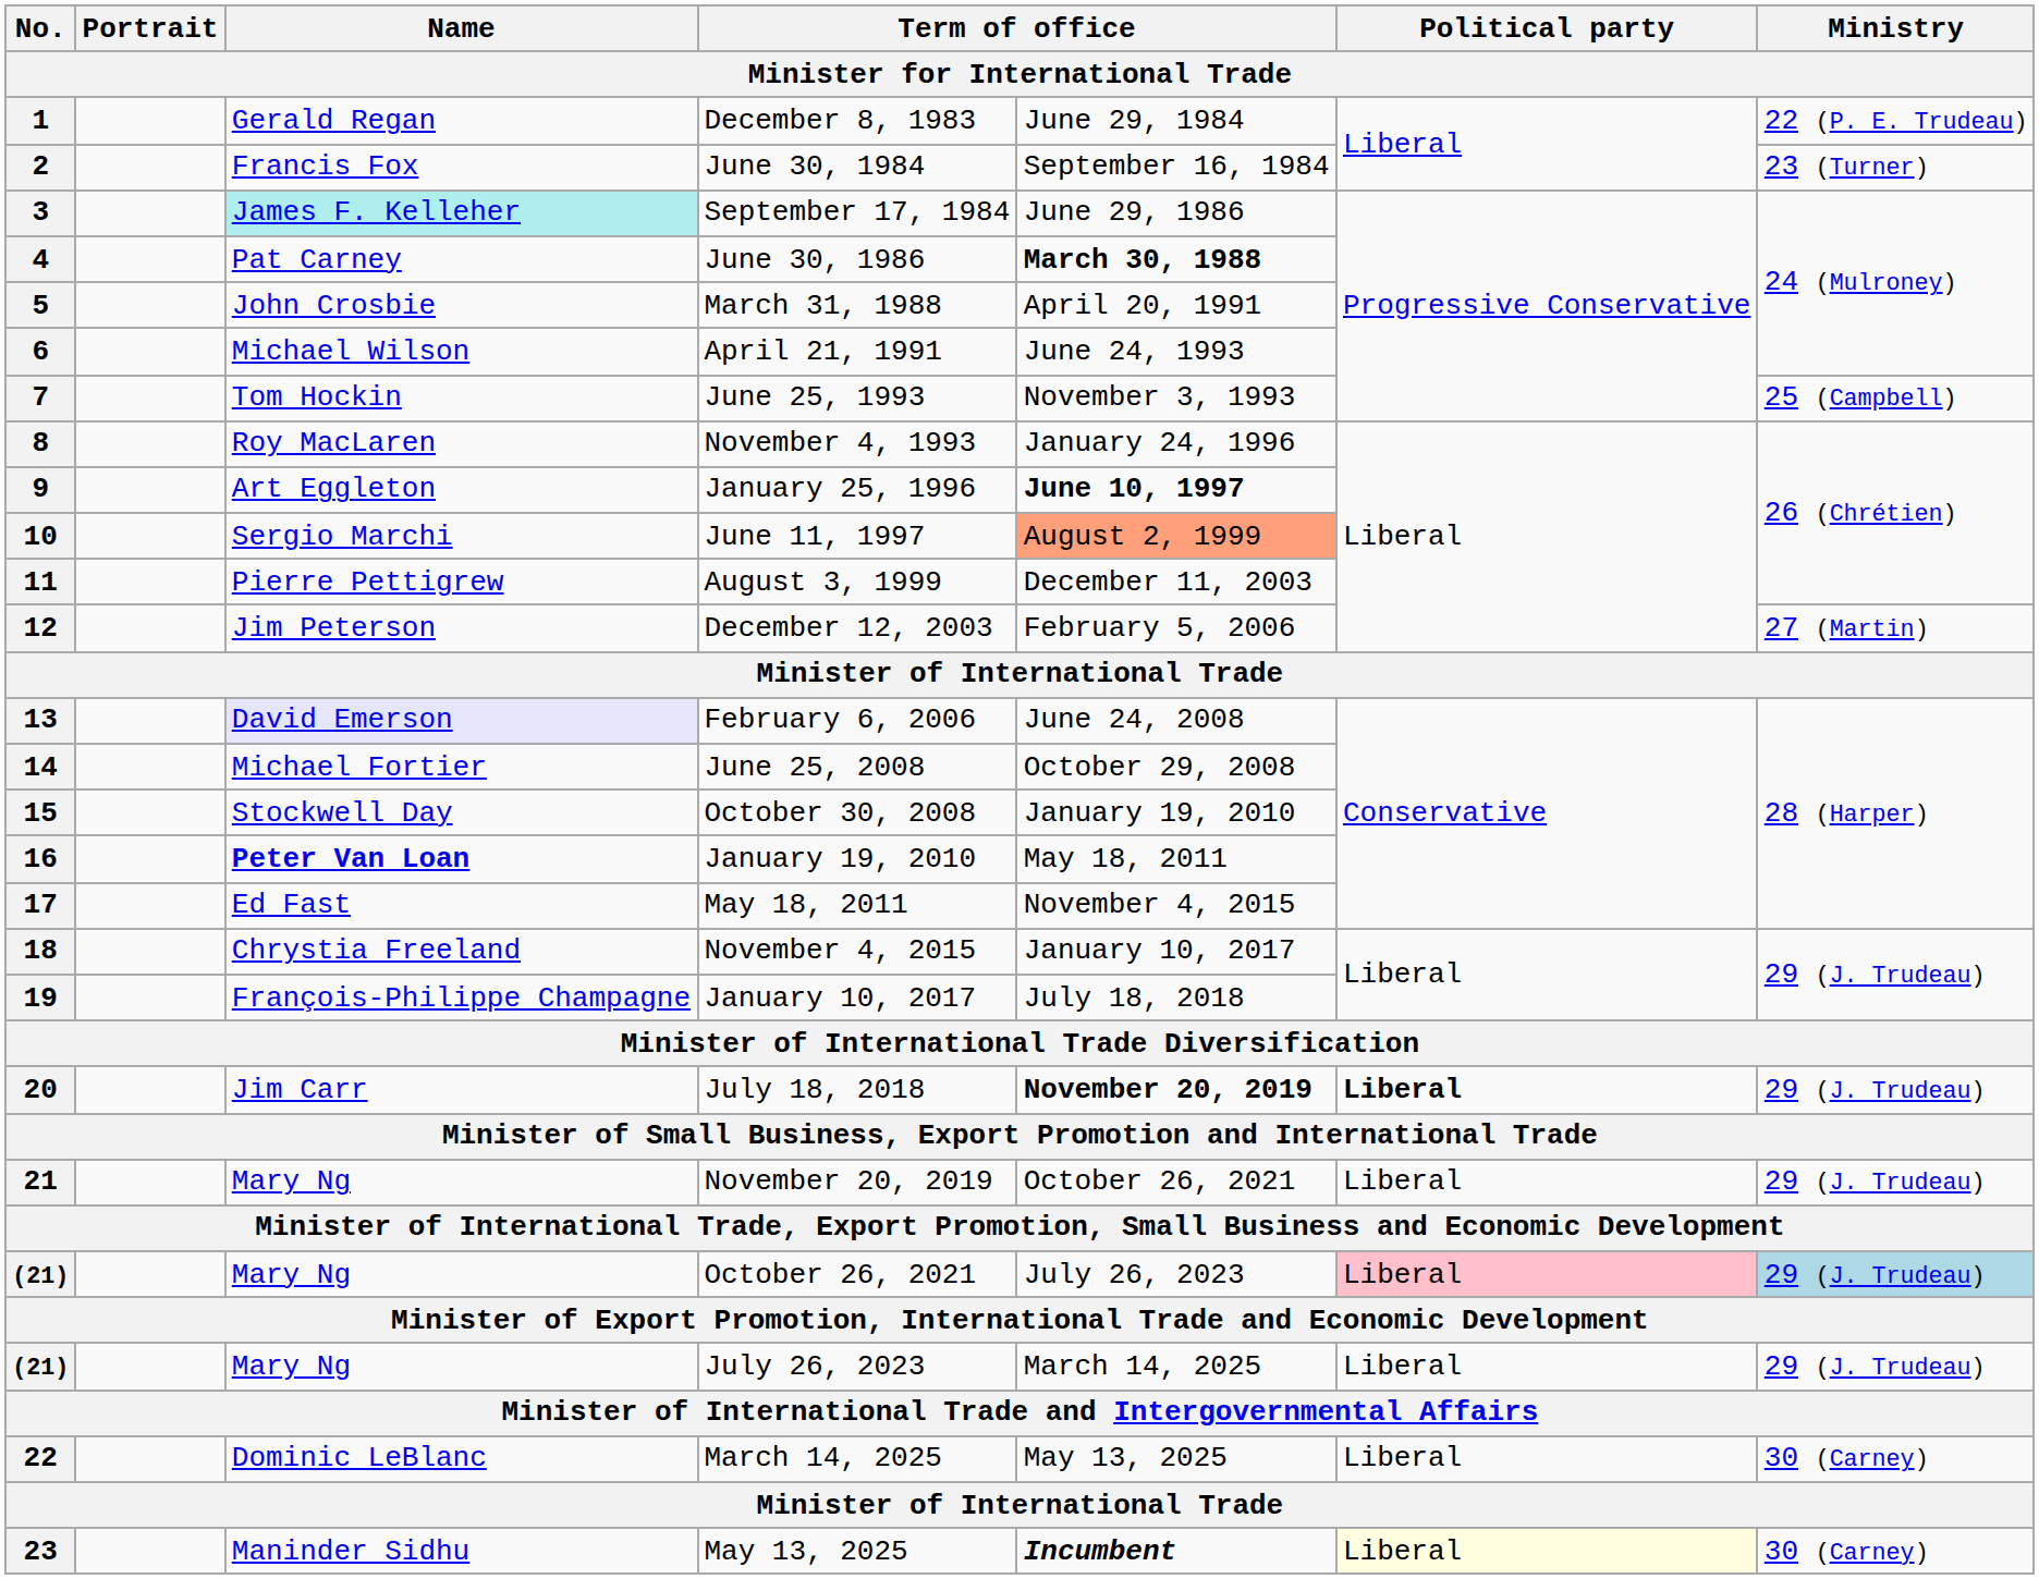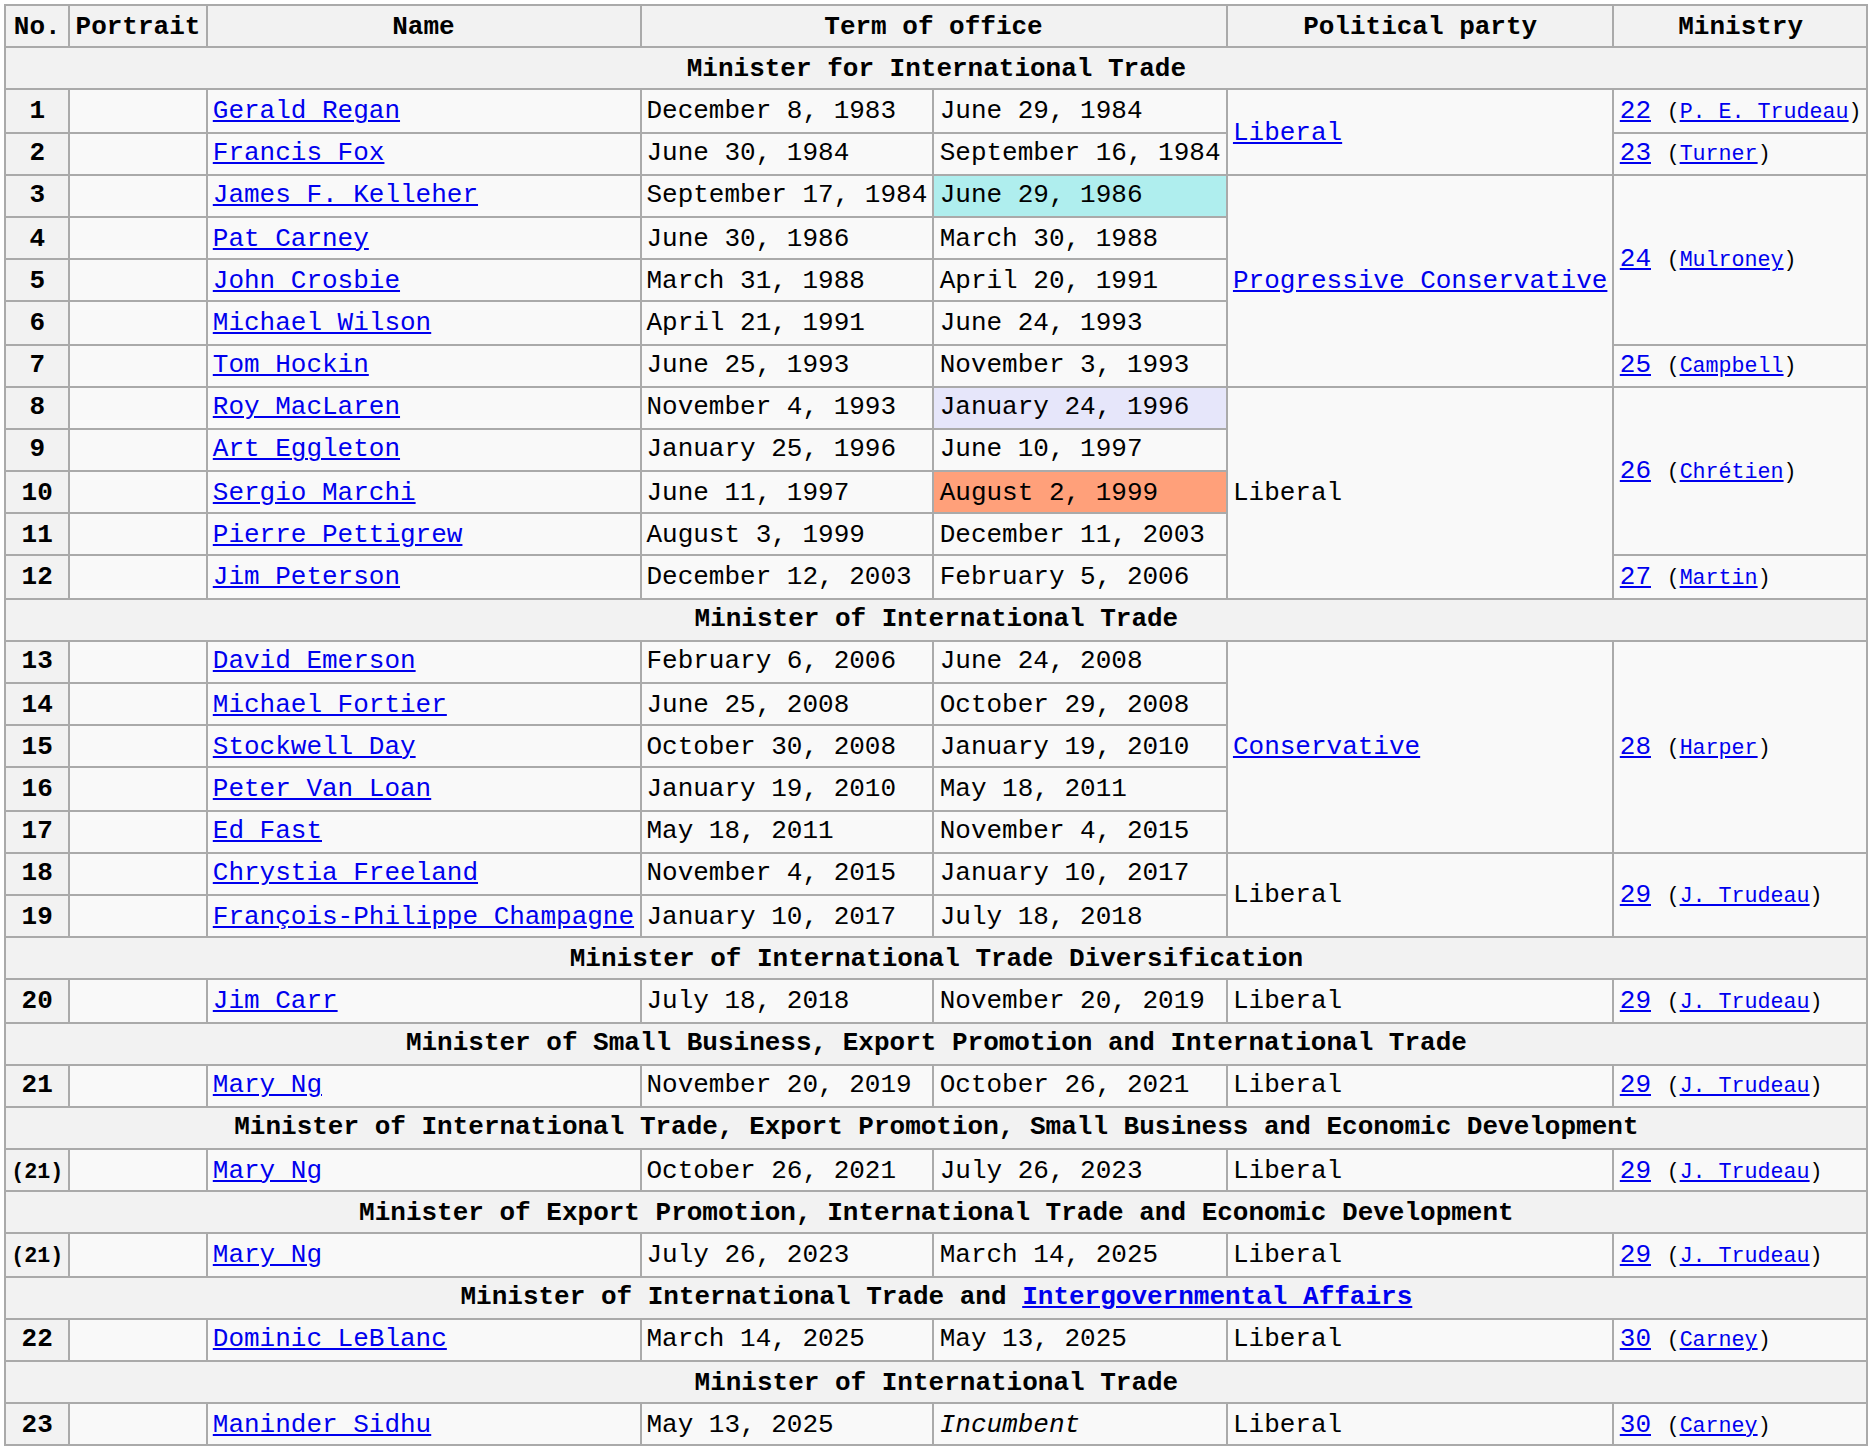3 | Name: paleturquoise background -> no background
3 | column 5: no background -> paleturquoise background
4 | column 5: bold -> normal
8 | column 5: no background -> lavender background
9 | column 5: bold -> normal
13 | Name: lavender background -> no background
16 | Name: bold -> normal
20 | column 5: bold -> normal
20 | Political party: bold -> normal
(21) / October 26, 2021 | Political party: pink background -> no background
(21) / October 26, 2021 | Ministry: lightblue background -> no background
23 | column 5: bold -> normal
23 | Political party: lightyellow background -> no background
